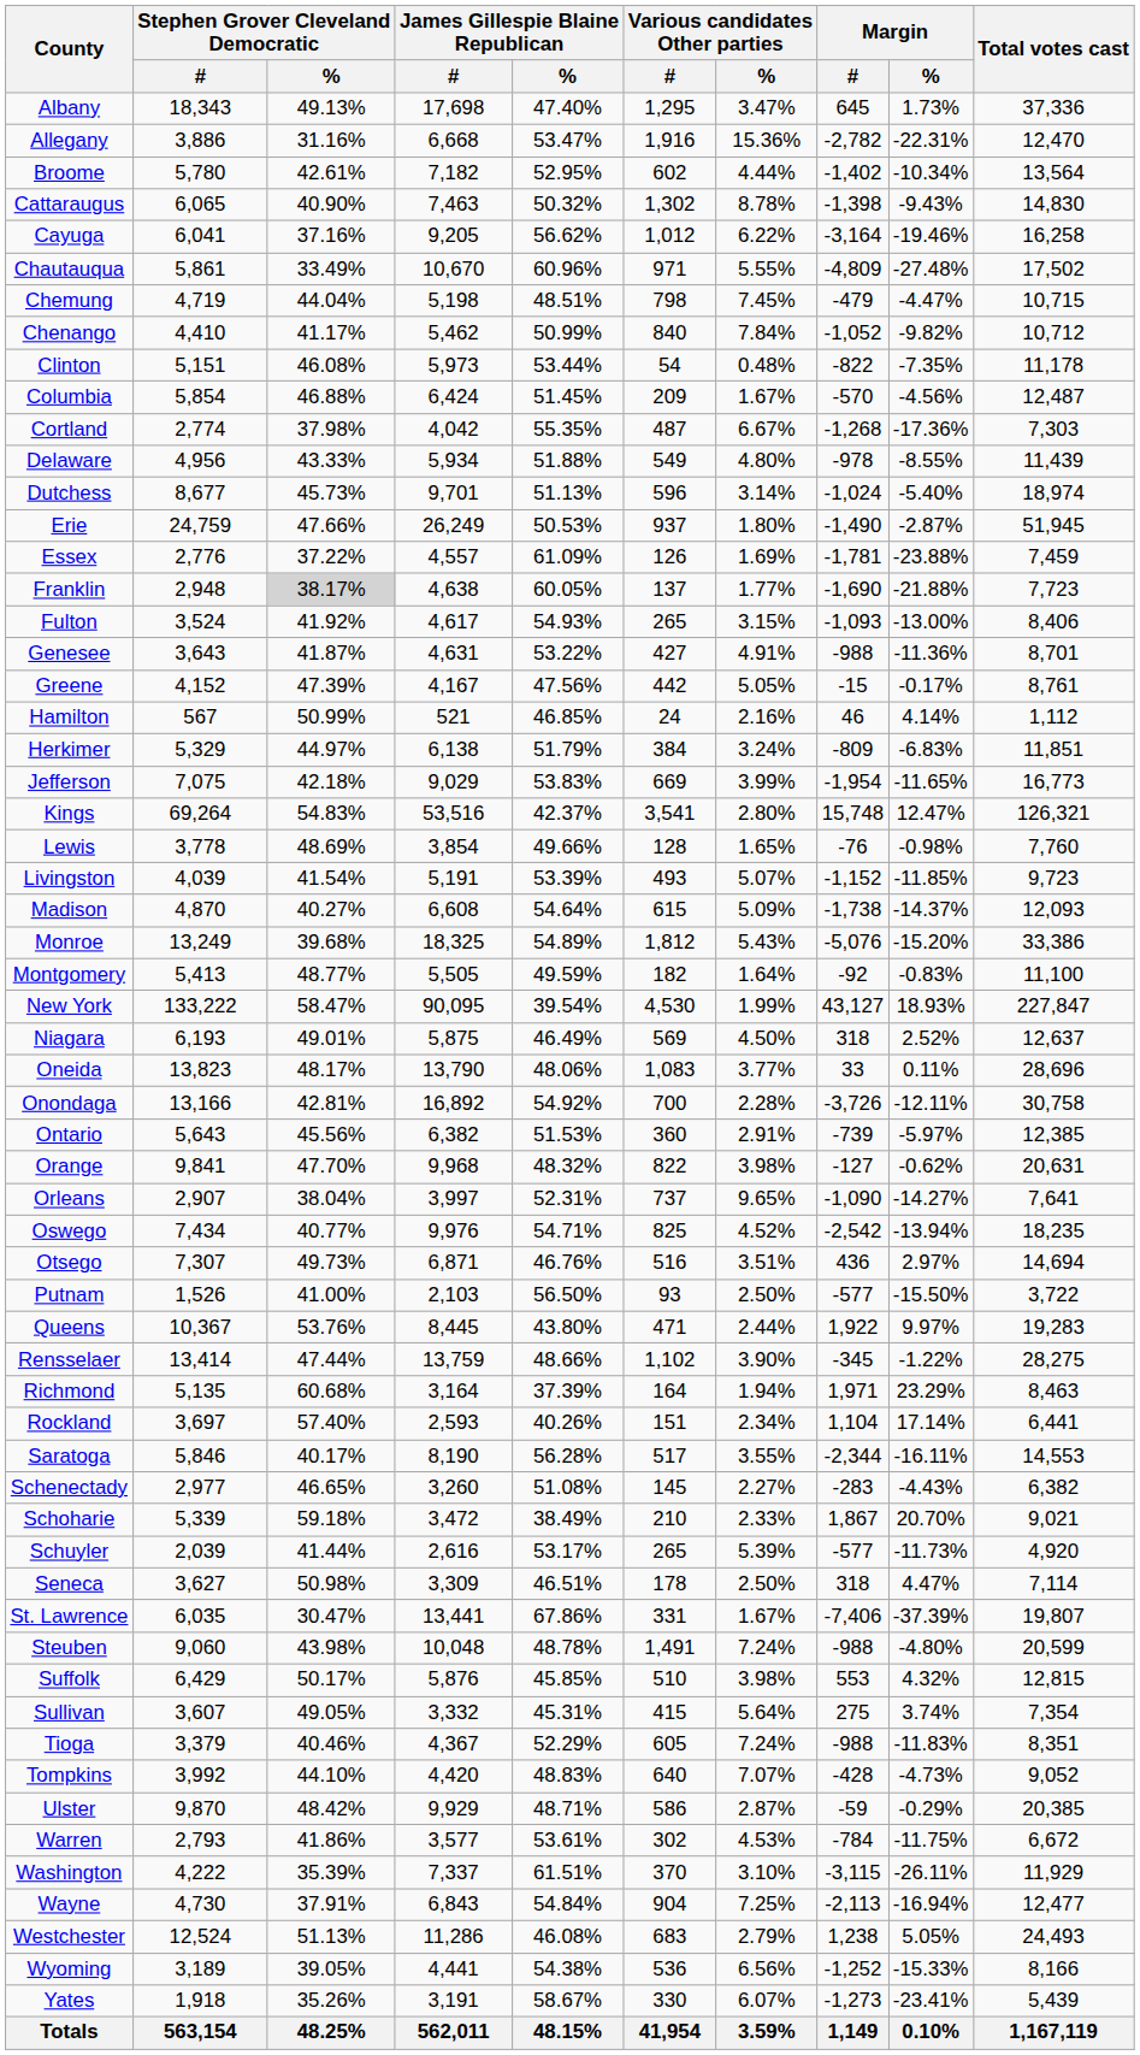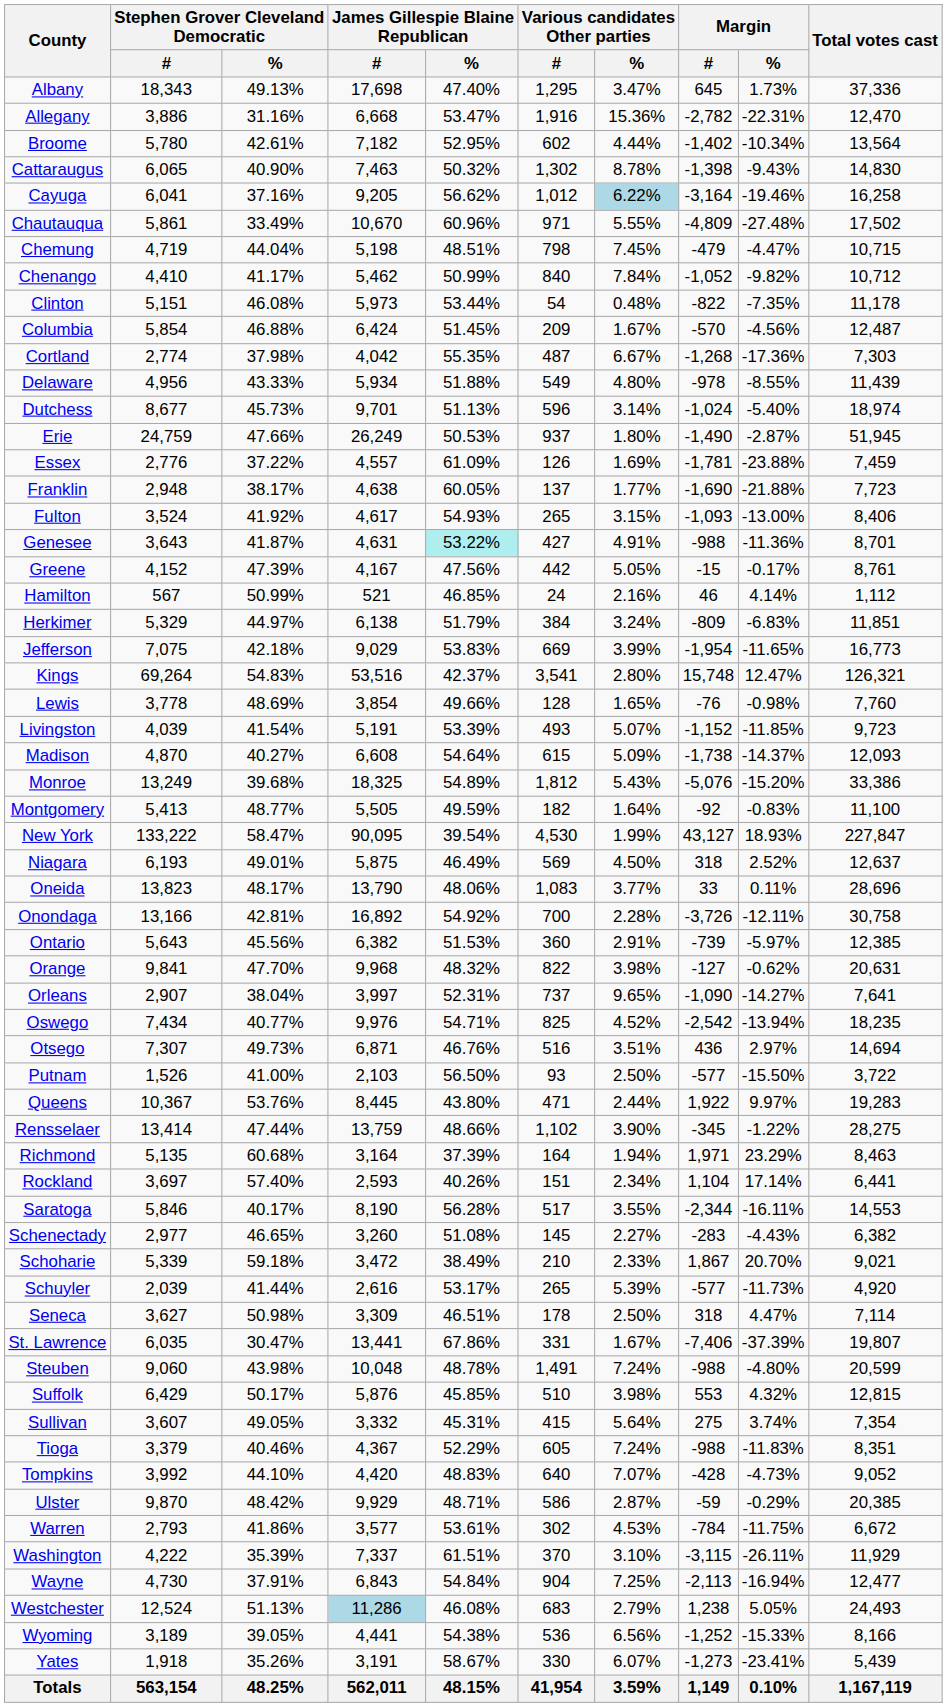Cayuga | Various candidates Other parties / %: no background -> lightblue background
Franklin | Stephen Grover Cleveland Democratic / %: lightgrey background -> no background
Genesee | James Gillespie Blaine Republican / %: no background -> paleturquoise background
Westchester | James Gillespie Blaine Republican / #: no background -> lightblue background
